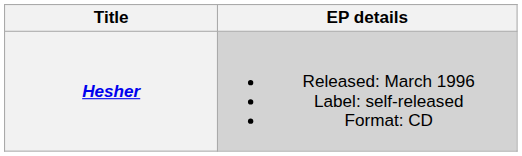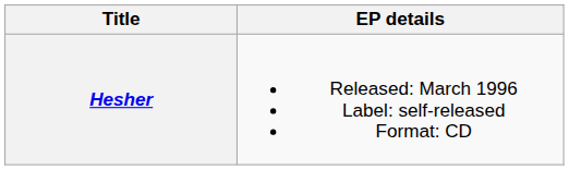Hesher | EP details: lightgrey background -> no background
